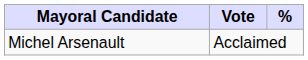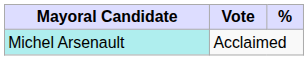Michel Arsenault | Mayoral Candidate: no background -> paleturquoise background
